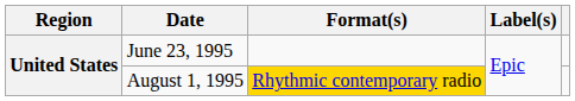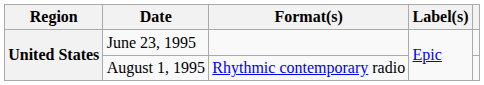August 1, 1995 | Format(s): gold background -> no background
